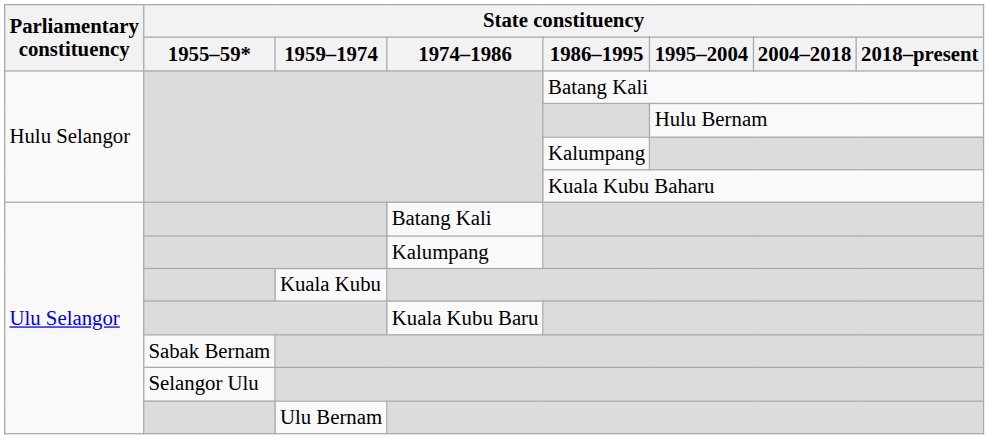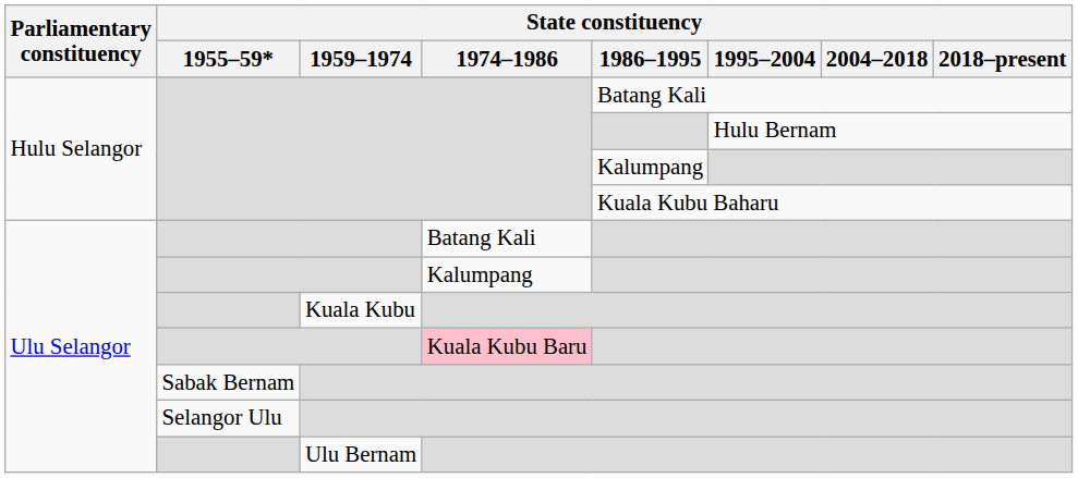Kuala Kubu Baru | State constituency / 1974–1986: no background -> pink background
